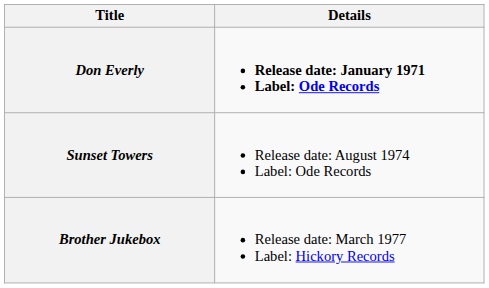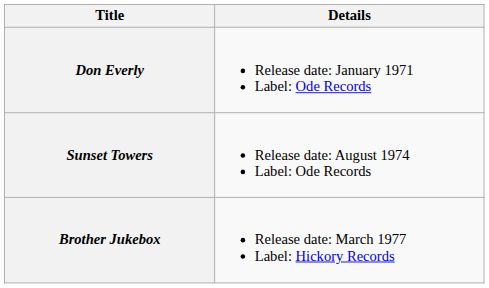Don Everly | Details: bold -> normal
